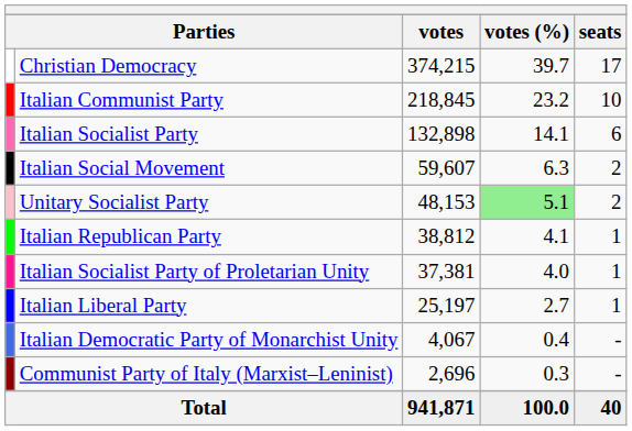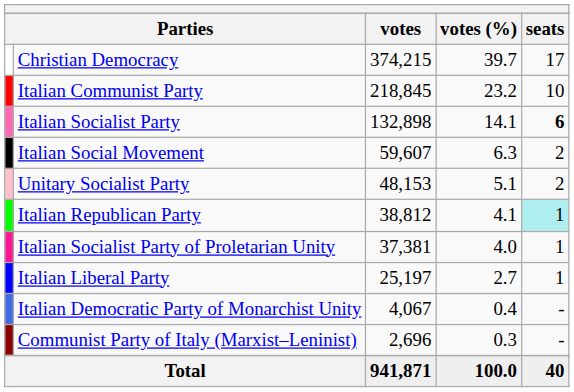Italian Socialist Party | seats: normal -> bold
Unitary Socialist Party | votes (%): lightgreen background -> no background
Italian Republican Party | seats: no background -> paleturquoise background
